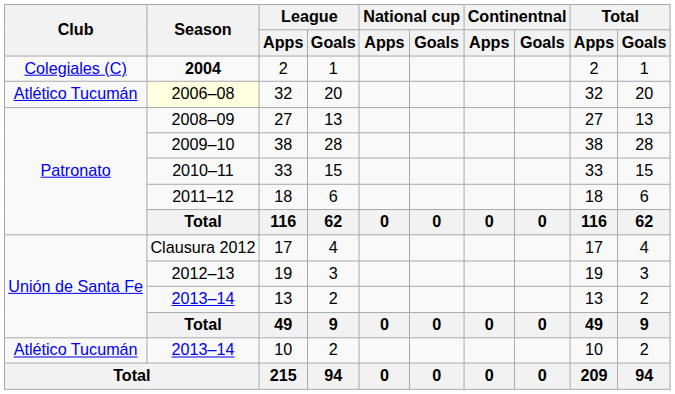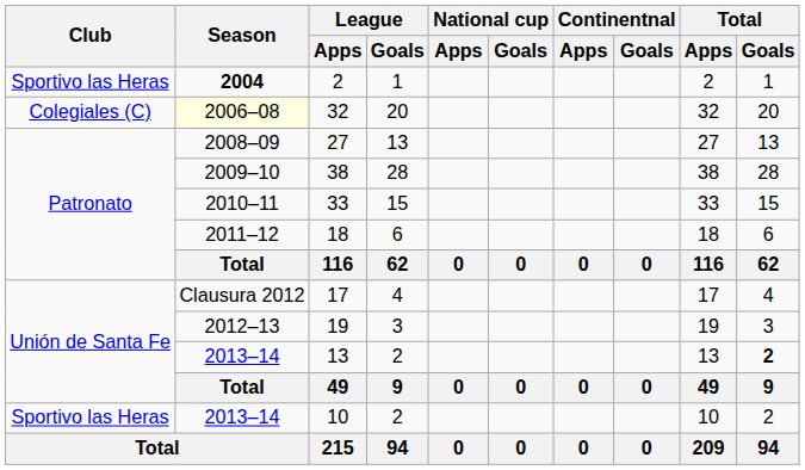row 3 | Club: Colegiales (C) -> Sportivo las Heras
row 4 | Club: Atlético Tucumán -> Colegiales (C)
row 12 | Total / Goals: normal -> bold
row 14 | Club: Atlético Tucumán -> Sportivo las Heras
